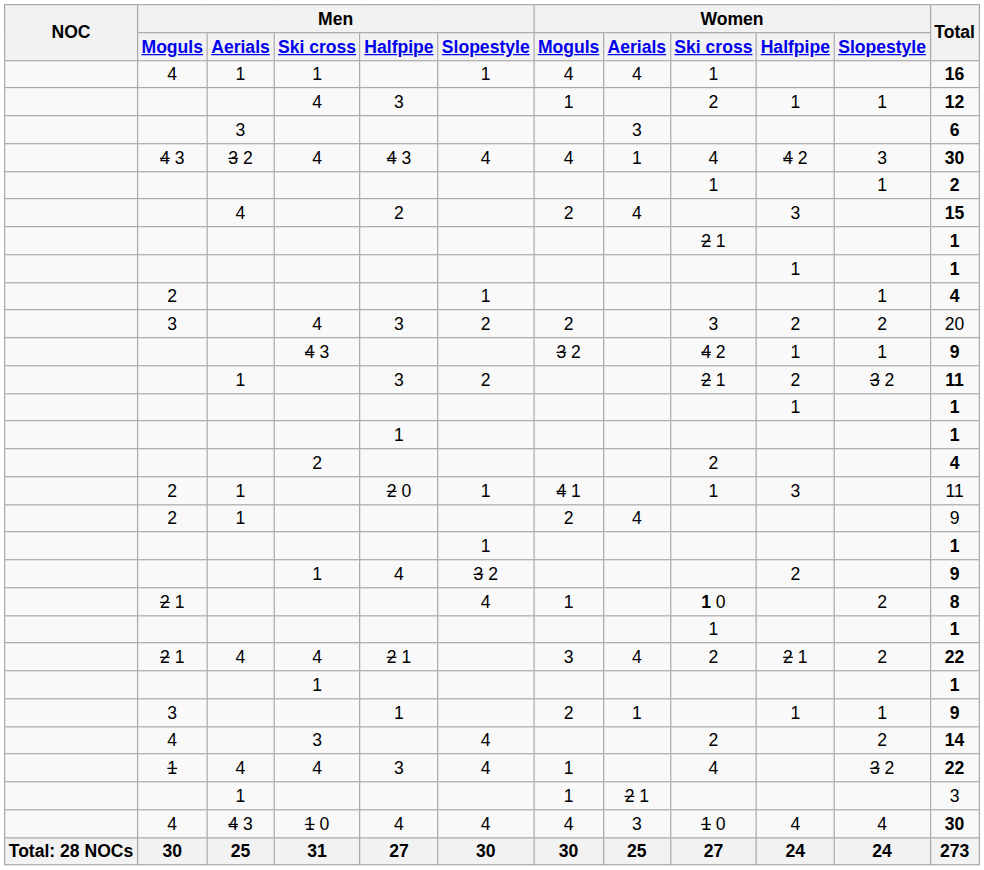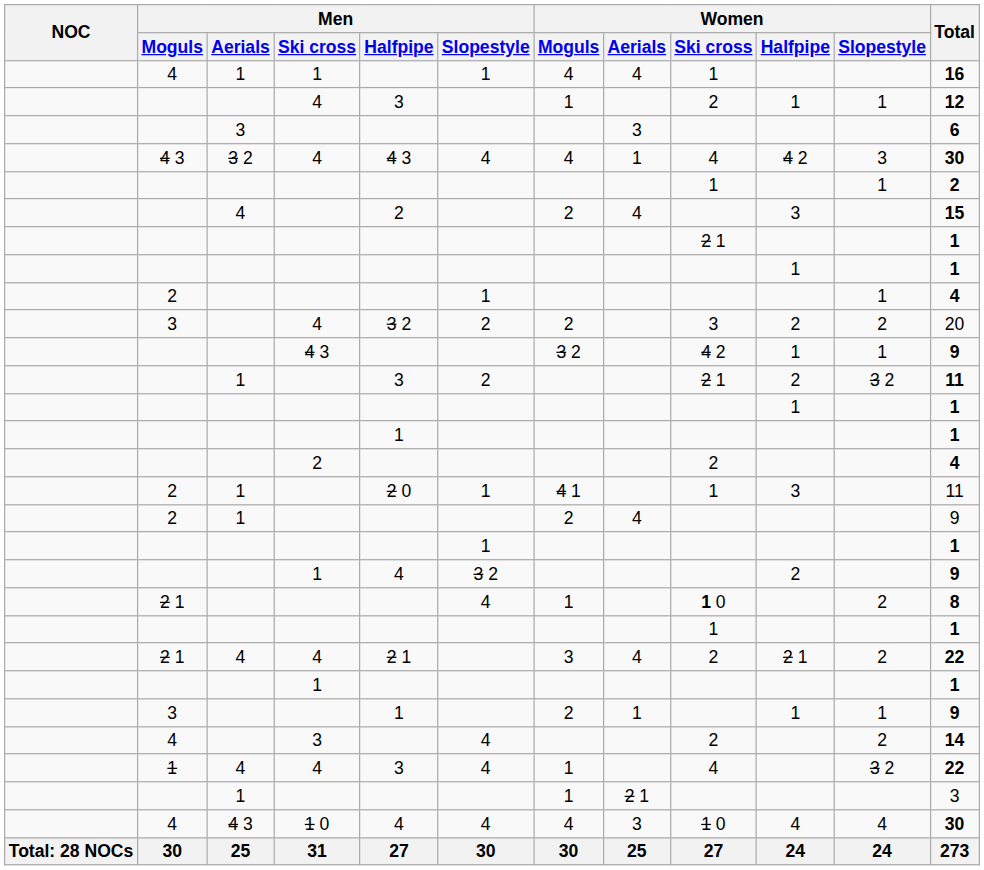row 12 | Men / Halfpipe: 3 -> 3 2
